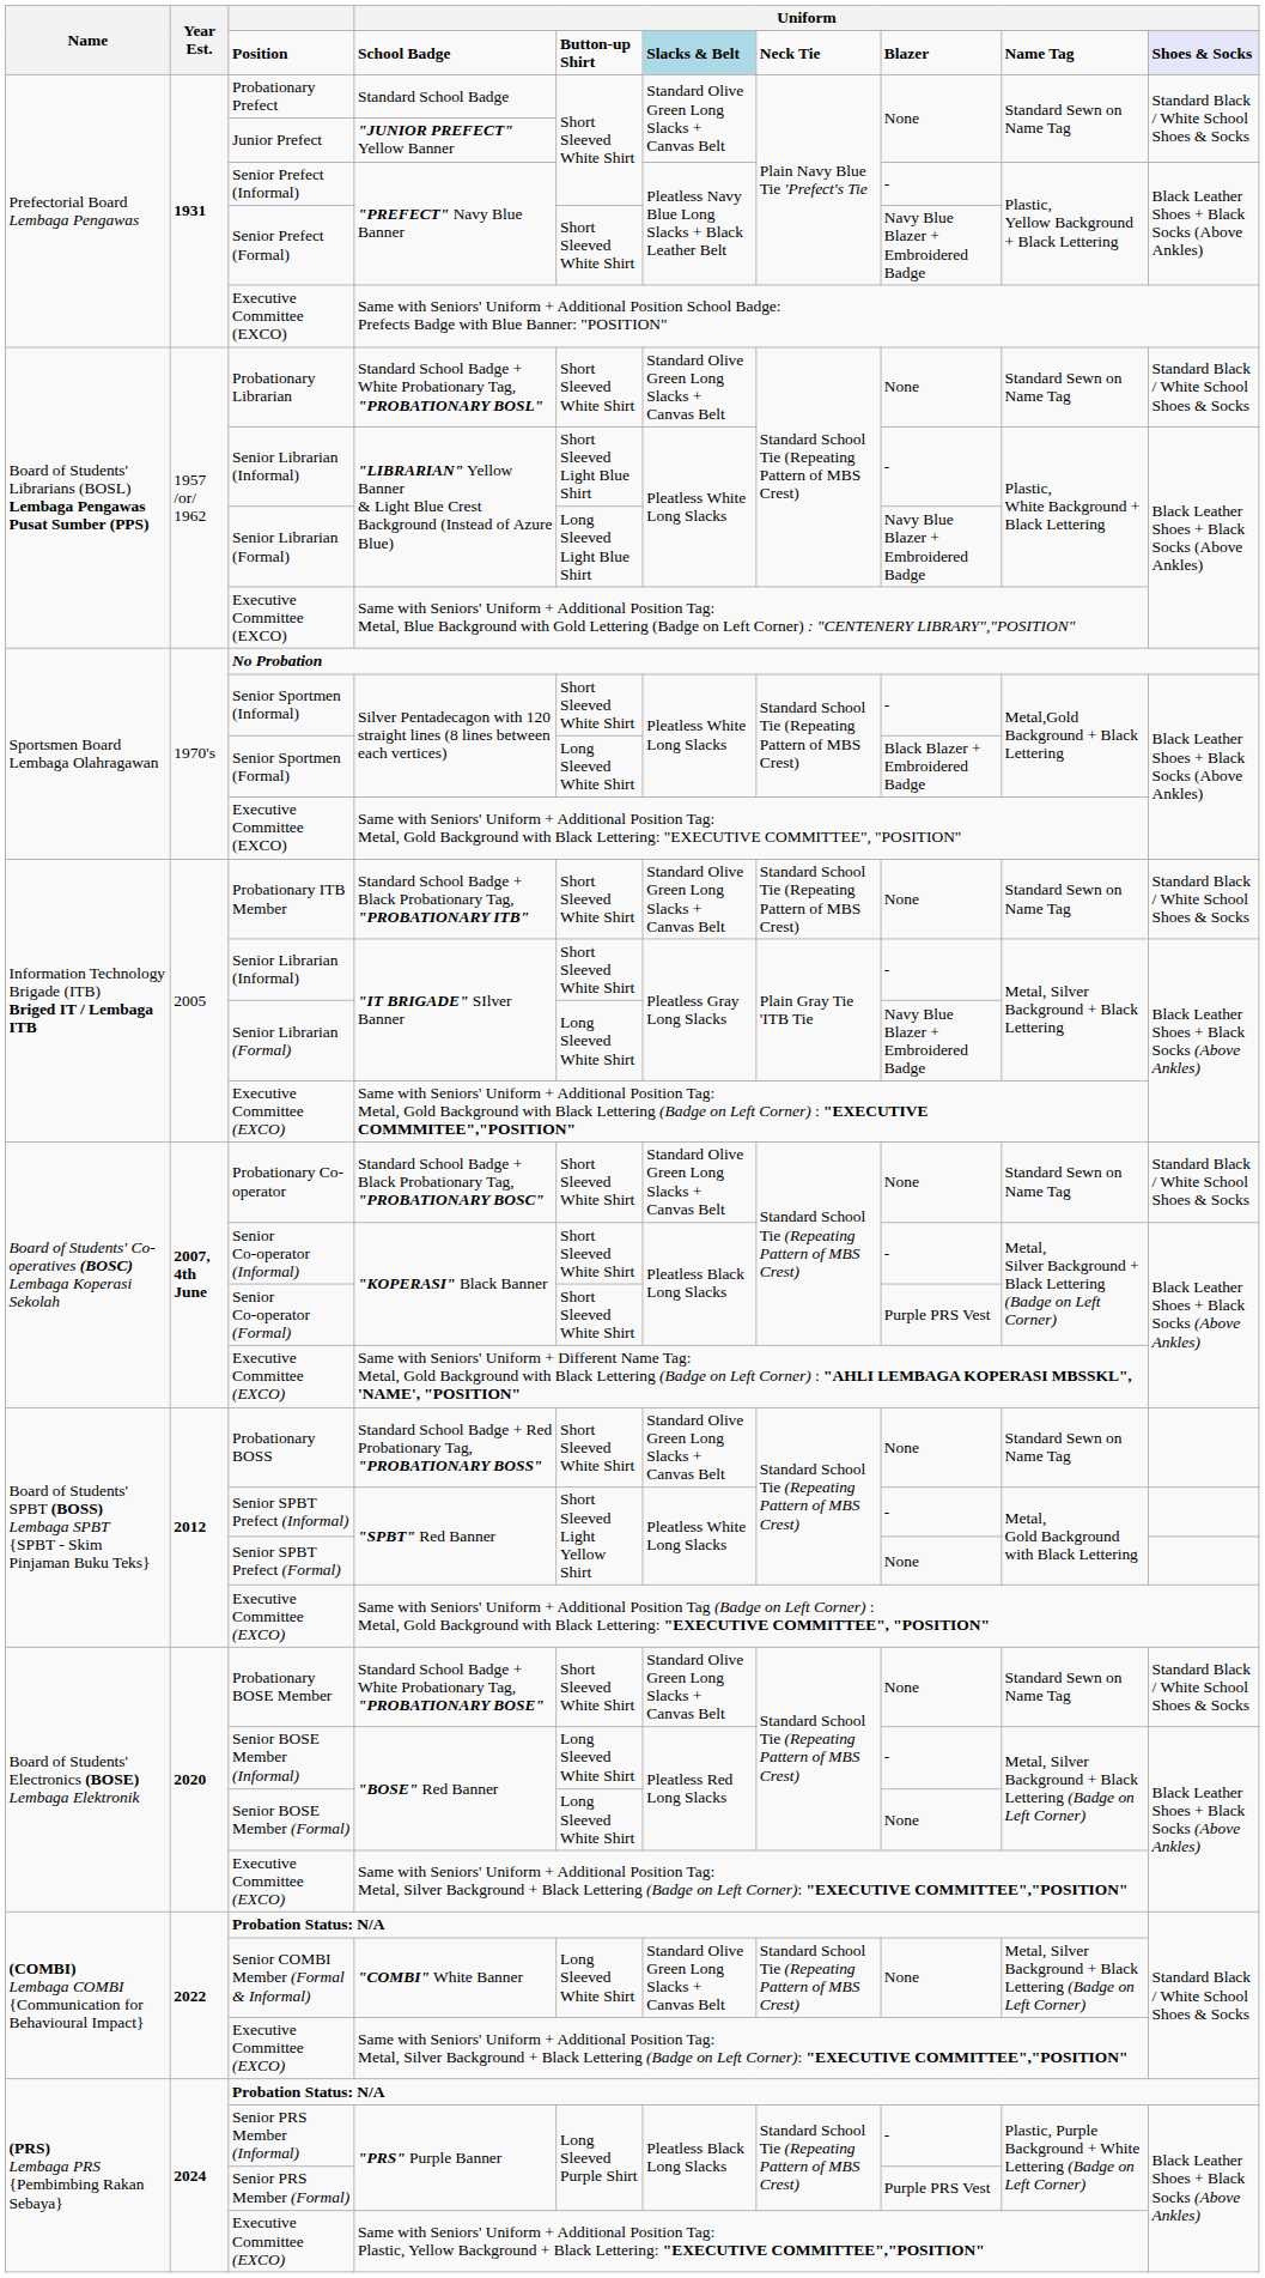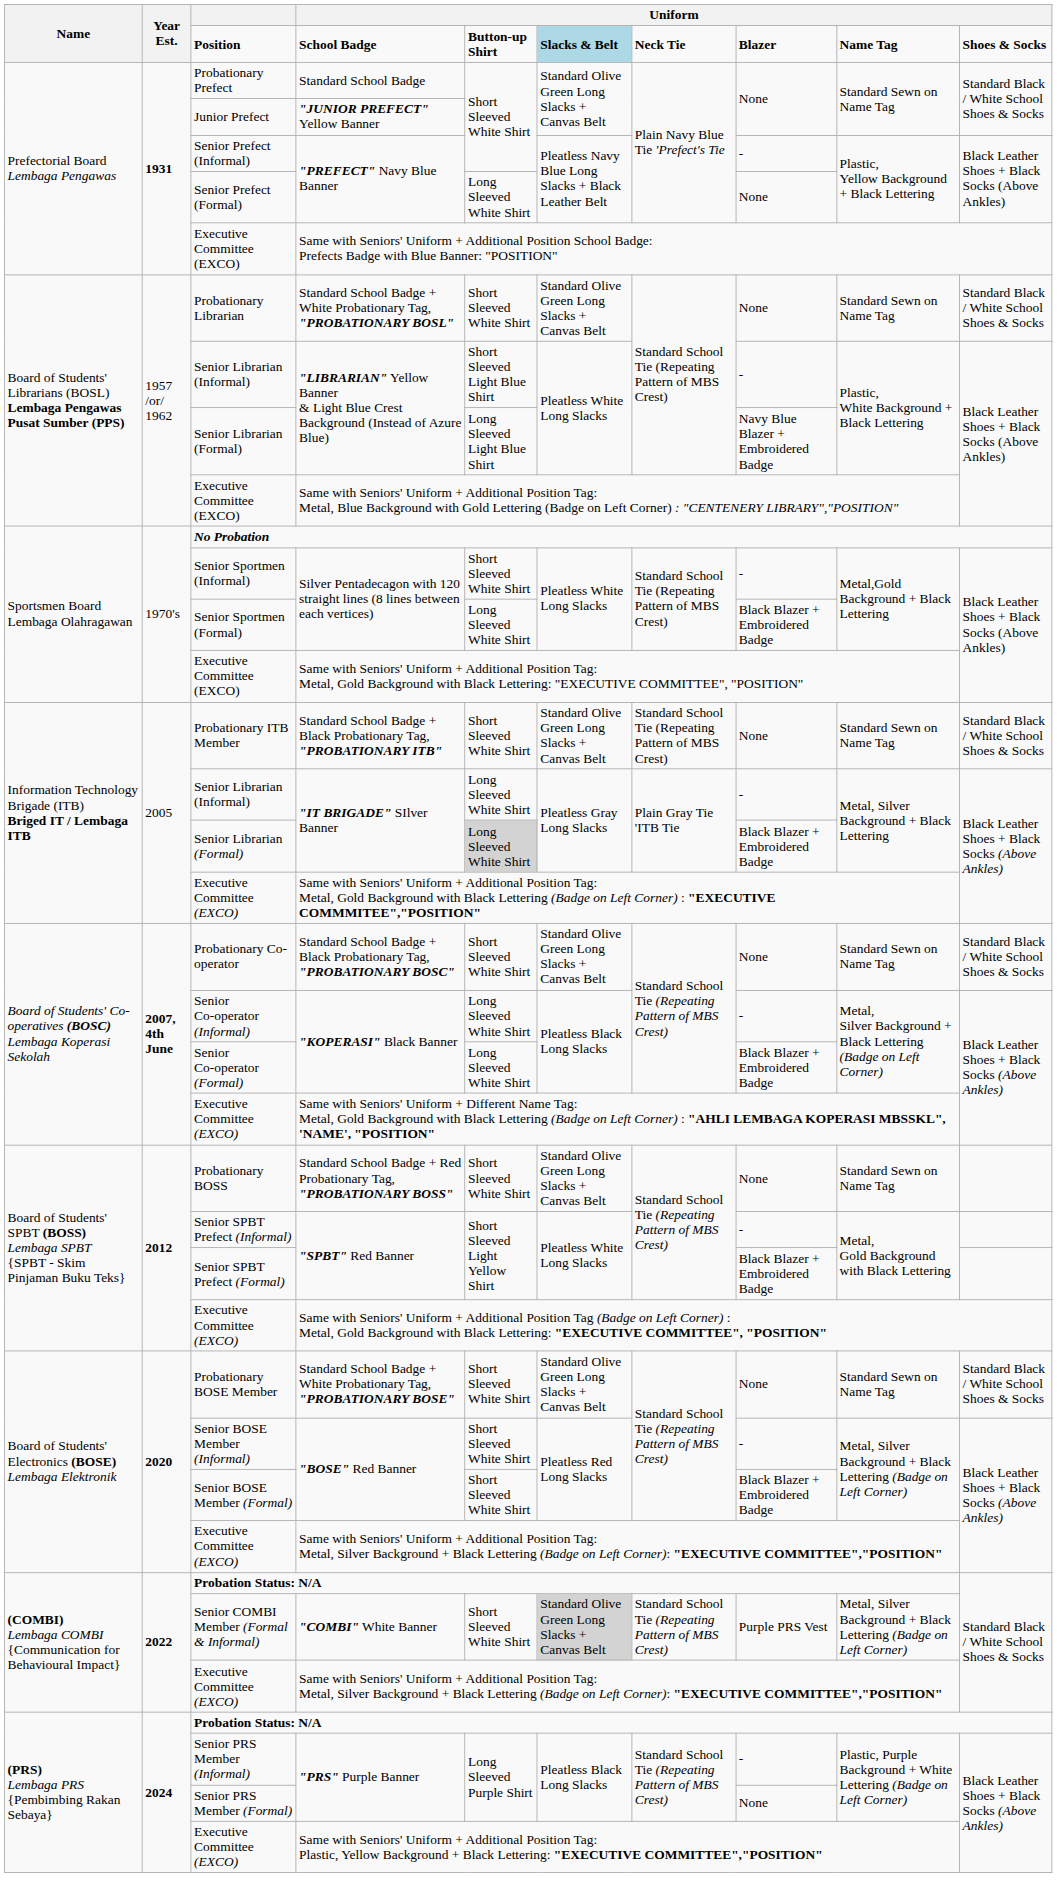School Badge | column 10: lavender background -> no background
Senior Prefect (Formal) / "PREFECT" Navy Blue Banner | column 5: Short Sleeved White Shirt -> Long Sleeved White Shirt
Senior Prefect (Formal) / "PREFECT" Navy Blue Banner | column 8: Navy Blue Blazer + Embroidered Badge -> None
Senior Librarian (Informal) / "IT BRIGADE" SIlver Banner | column 5: Short Sleeved White Shirt -> Long Sleeved White Shirt
Senior Librarian (Formal) / "IT BRIGADE" SIlver Banner | column 5: no background -> lightgrey background
Senior Librarian (Formal) / "IT BRIGADE" SIlver Banner | column 8: Navy Blue Blazer + Embroidered Badge -> Black Blazer + Embroidered Badge
Senior Co-operator (Informal) / "KOPERASI" Black Banner | column 5: Short Sleeved White Shirt -> Long Sleeved White Shirt
Senior Co-operator (Formal) / "KOPERASI" Black Banner | column 5: Short Sleeved White Shirt -> Long Sleeved White Shirt
Senior Co-operator (Formal) / "KOPERASI" Black Banner | column 8: Purple PRS Vest -> Black Blazer + Embroidered Badge
Senior SPBT Prefect (Formal) / "SPBT" Red Banner | column 8: None -> Black Blazer + Embroidered Badge
Senior BOSE Member (Informal) / "BOSE" Red Banner | column 5: Long Sleeved White Shirt -> Short Sleeved White Shirt
Senior BOSE Member (Formal) / "BOSE" Red Banner | column 5: Long Sleeved White Shirt -> Short Sleeved White Shirt
Senior BOSE Member (Formal) / "BOSE" Red Banner | column 8: None -> Black Blazer + Embroidered Badge
"COMBI" White Banner | column 5: Long Sleeved White Shirt -> Short Sleeved White Shirt
"COMBI" White Banner | column 6: no background -> lightgrey background
"COMBI" White Banner | column 8: None -> Purple PRS Vest
Senior PRS Member (Formal) / "PRS" Purple Banner | column 8: Purple PRS Vest -> None
